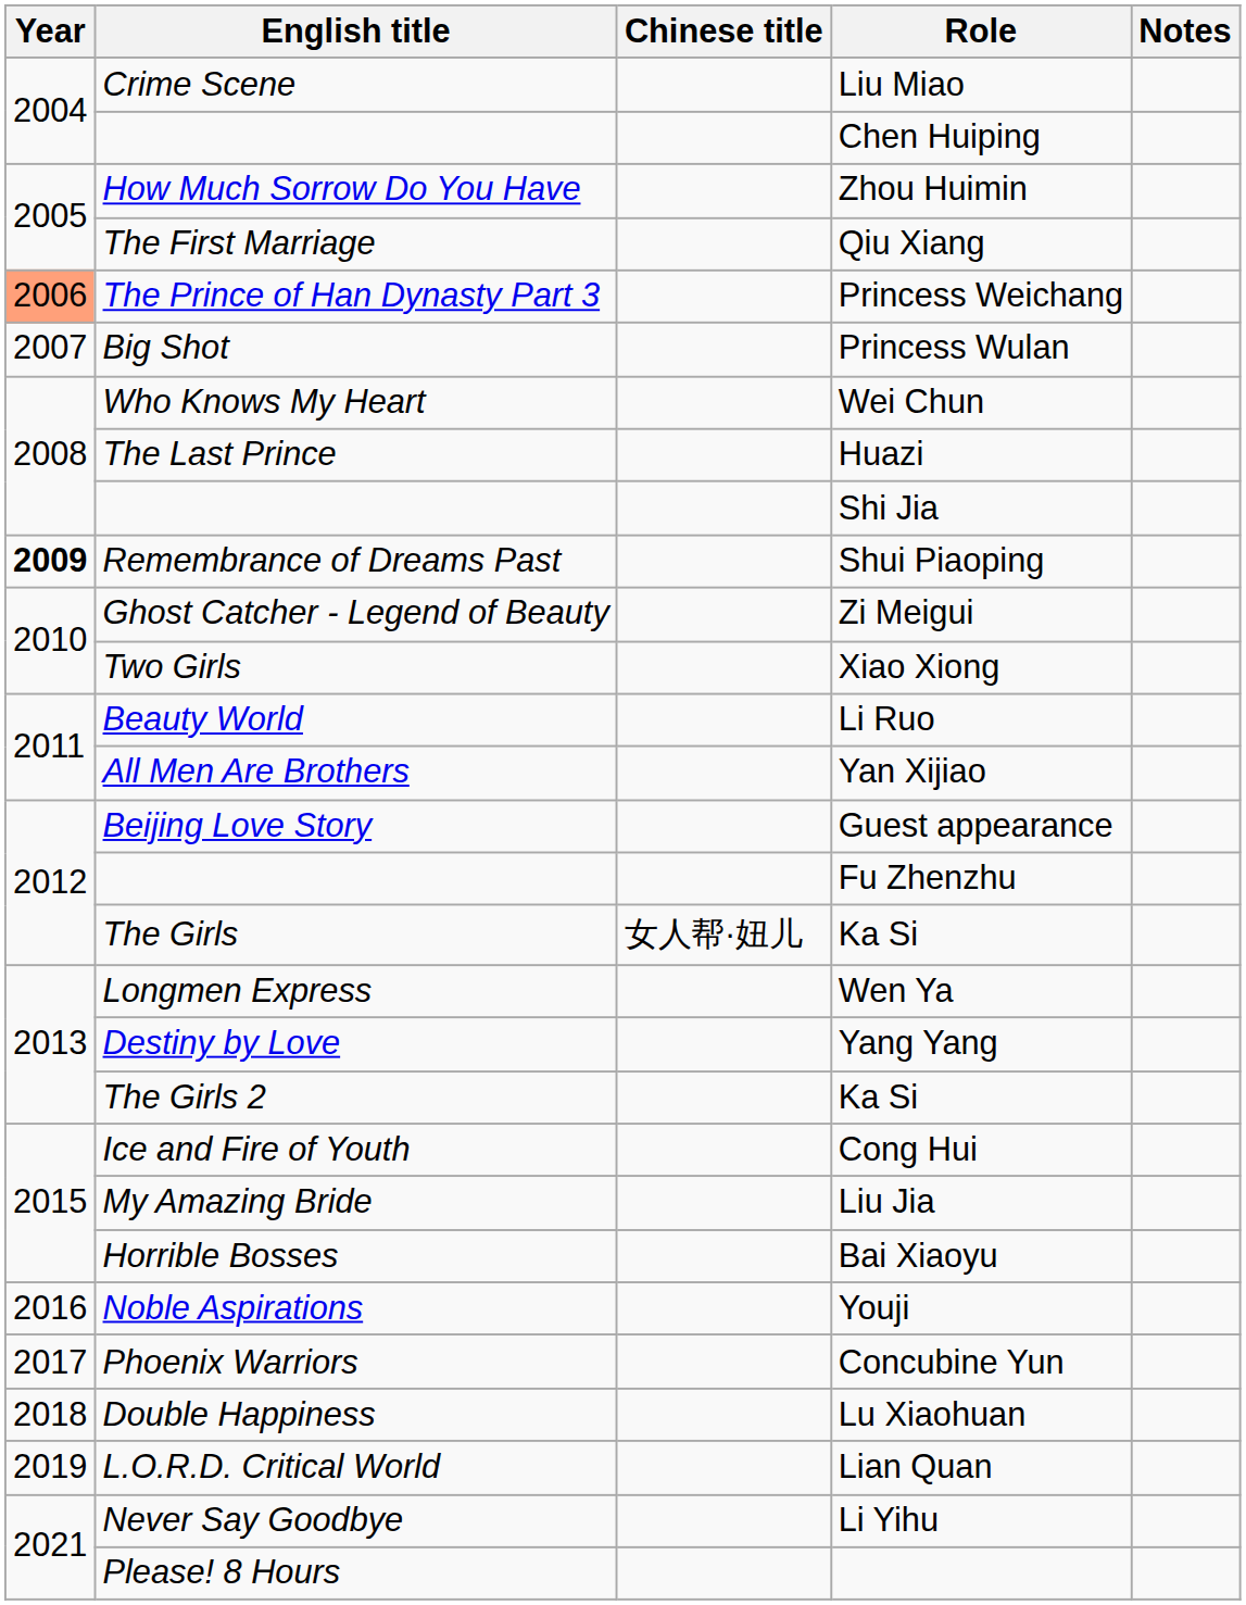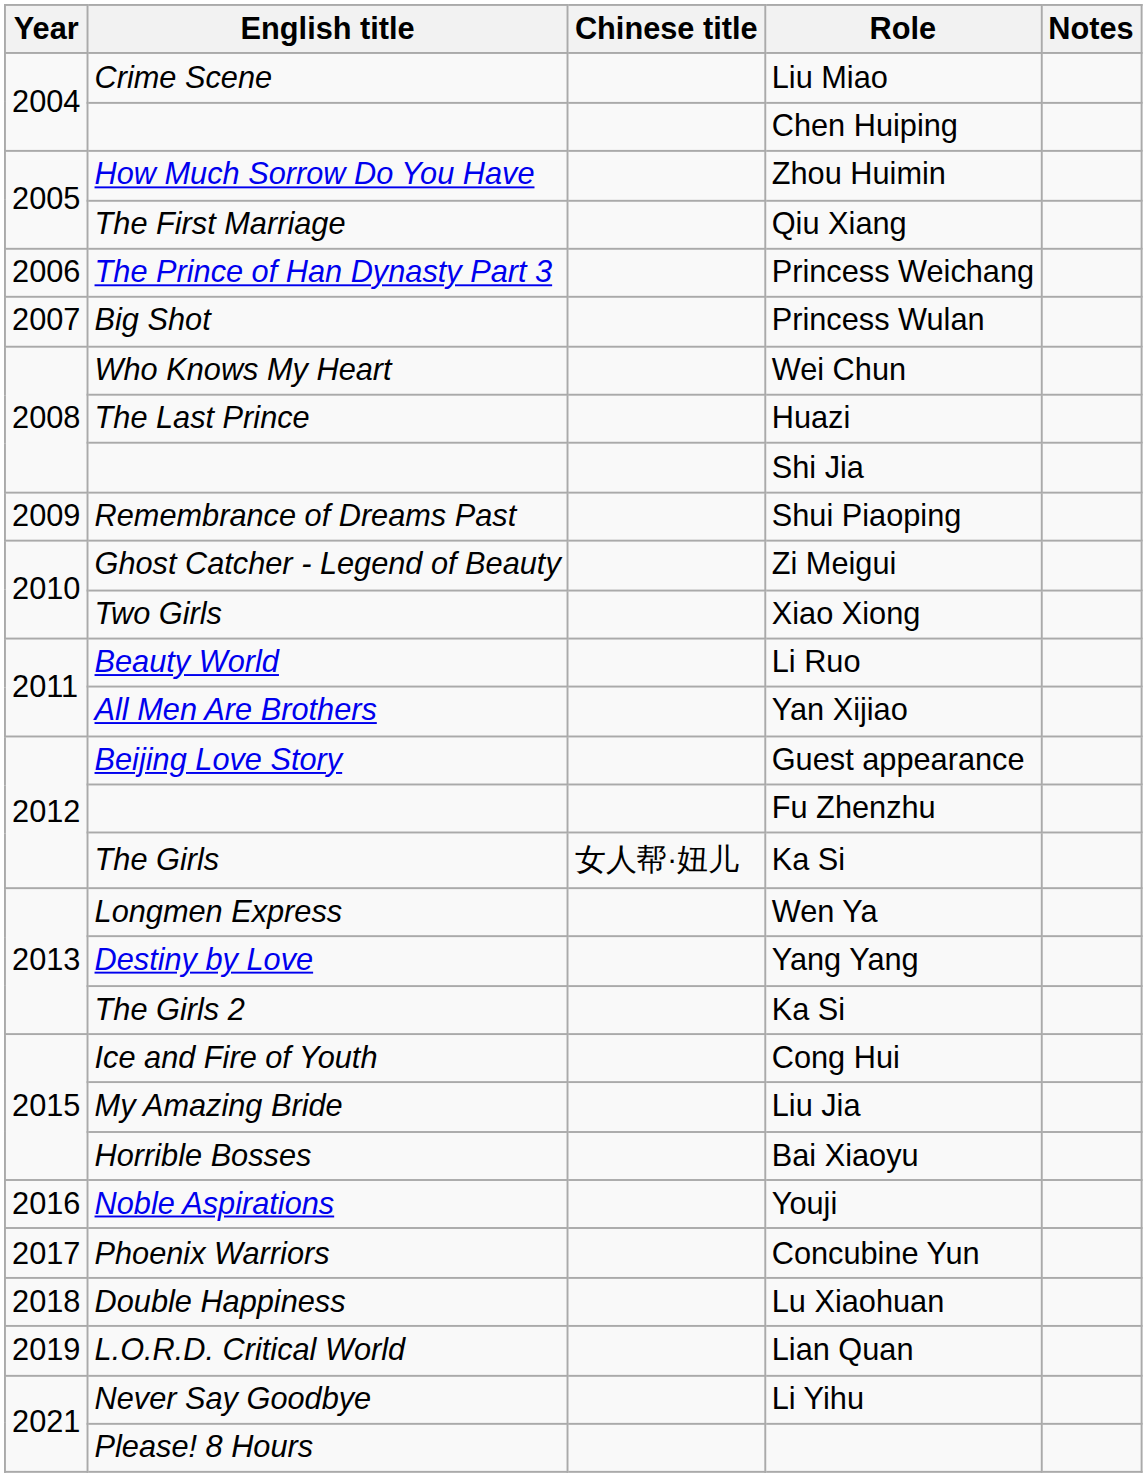Princess Weichang | Year: lightsalmon background -> no background
Shui Piaoping | Year: bold -> normal
